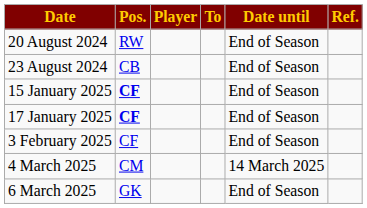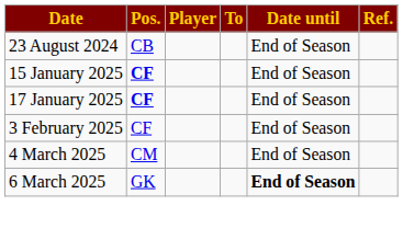- row: 20 August 2024 | RW | End of Season
4 March 2025 | Date until: 14 March 2025 -> End of Season
6 March 2025 | Date until: normal -> bold
